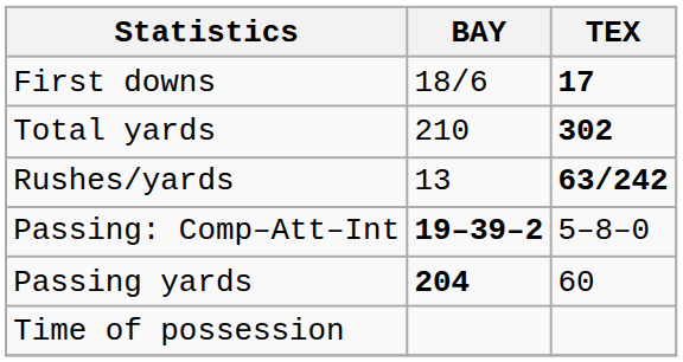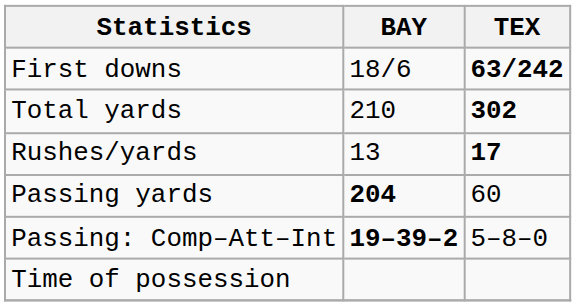First downs | TEX: 17 -> 63/242
Rushes/yards | TEX: 63/242 -> 17
rows swapped: Passing yards <-> Passing: Comp–Att–Int
